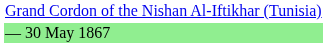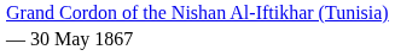— 30 May 1867 | column 1: lightgreen background -> no background
